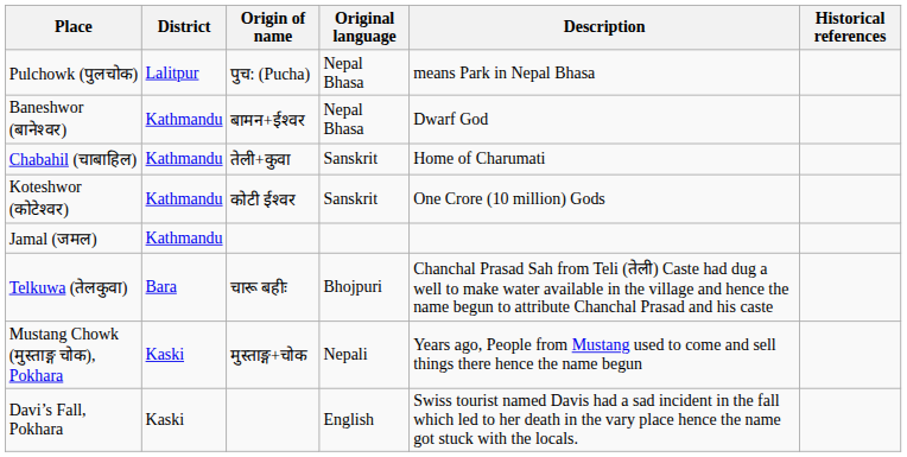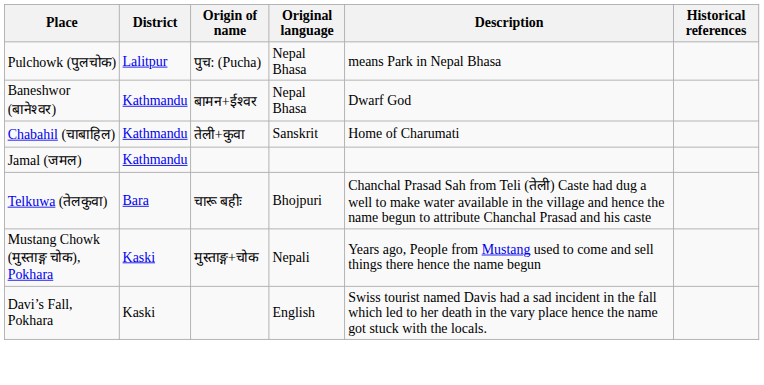- row: Koteshwor (कोटेश्वर) | Kathmandu | कोटी ईश्वर | Sanskrit | One Crore (10 million) Gods
